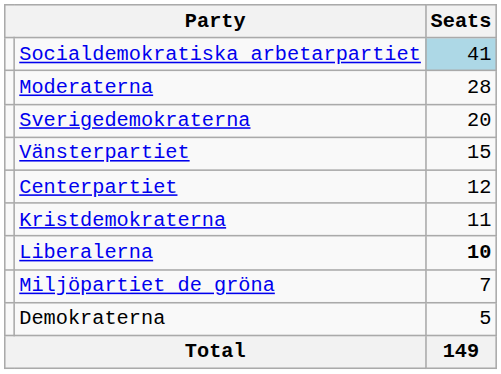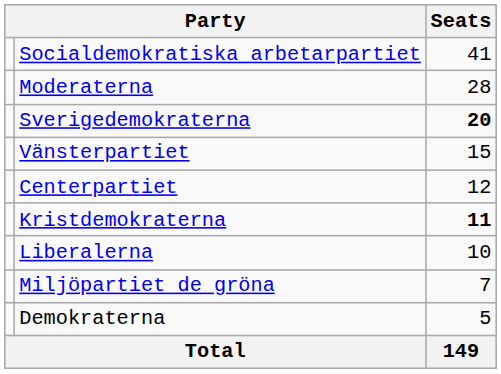Socialdemokratiska arbetarpartiet | Seats: lightblue background -> no background
Sverigedemokraterna | Seats: normal -> bold
Kristdemokraterna | Seats: normal -> bold
Liberalerna | Seats: bold -> normal
